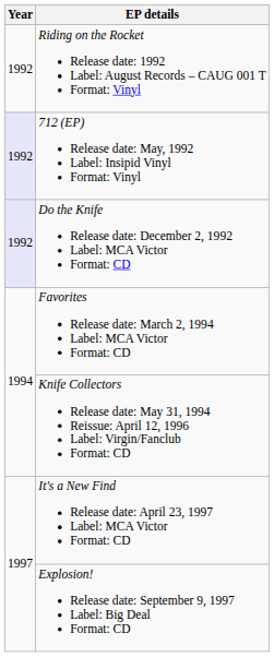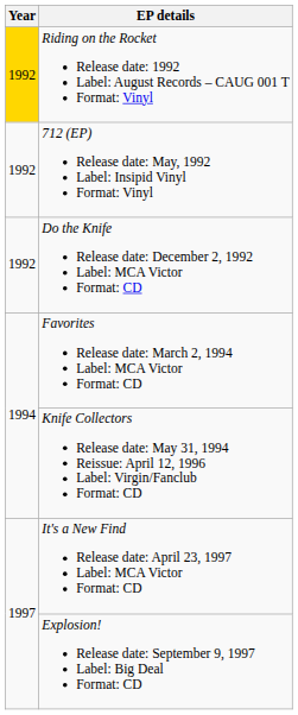row 2 | Year: no background -> gold background
row 3 | Year: lavender background -> no background
row 4 | Year: lavender background -> no background
